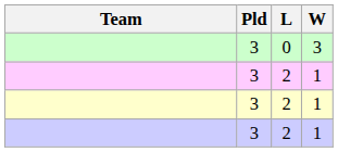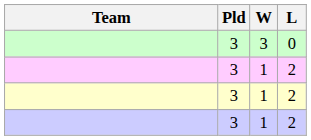columns swapped: W <-> L
